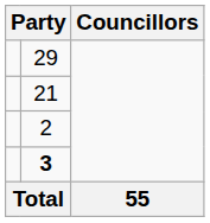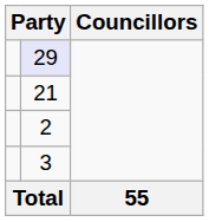29 | column 2: no background -> lavender background
3 | column 2: bold -> normal
